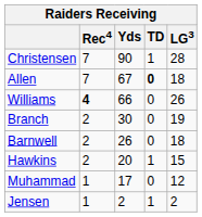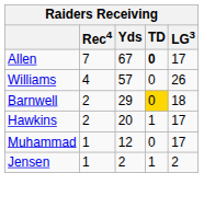- row: Christensen | 7 | 90 | 1 | 28
Allen | LG3: 18 -> 17
Williams | Rec4: bold -> normal
Williams | Yds: 66 -> 57
- row: Branch | 2 | 30 | 0 | 19
Barnwell | Yds: 26 -> 29
Barnwell | TD: no background -> gold background
Hawkins | LG3: 15 -> 17
Muhammad | Yds: 17 -> 12
Muhammad | LG3: 12 -> 17
